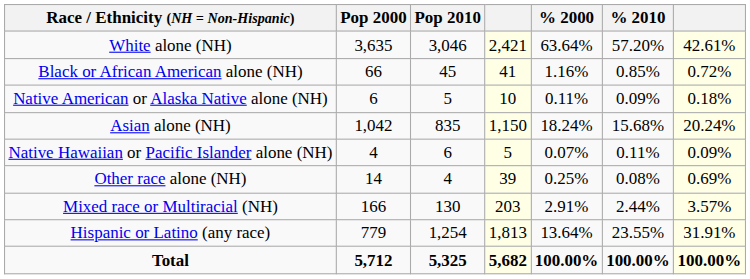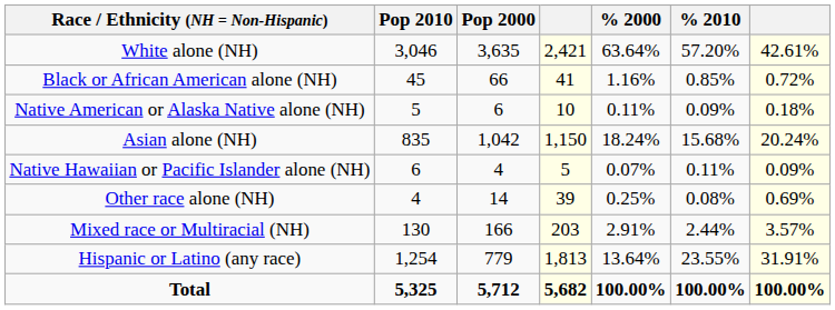columns swapped: Pop 2000 <-> Pop 2010
